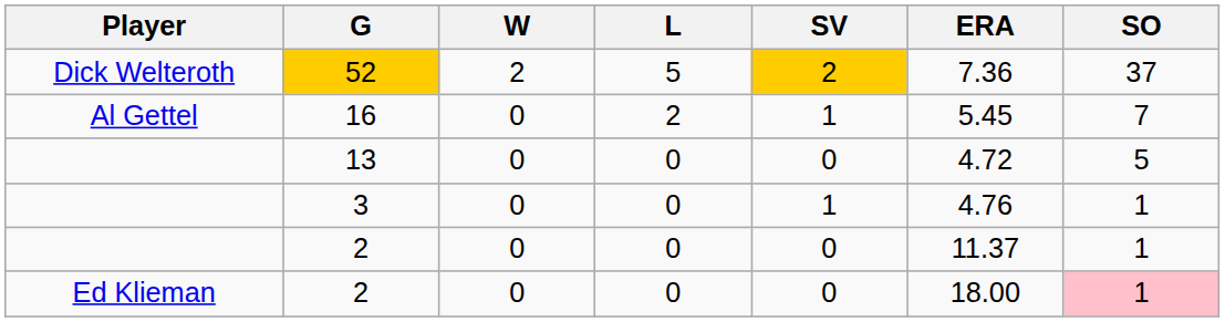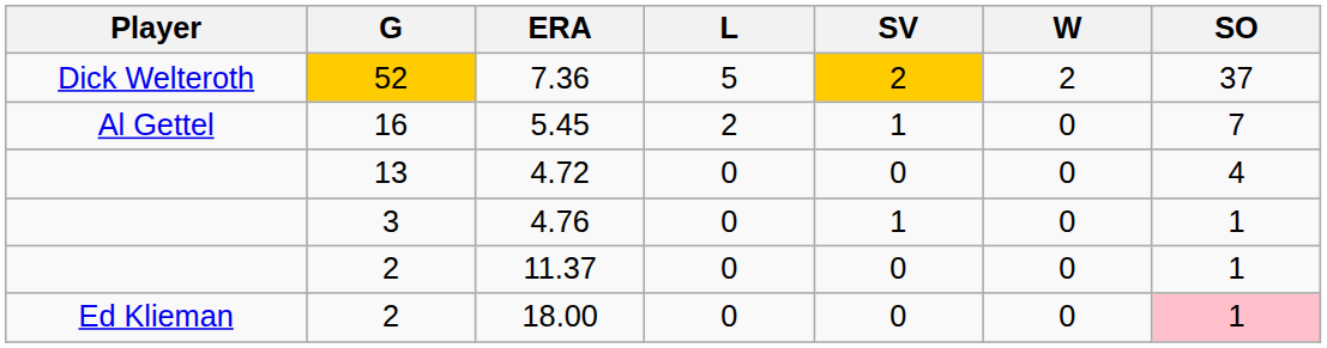columns swapped: W <-> ERA
13 | SO: 5 -> 4
